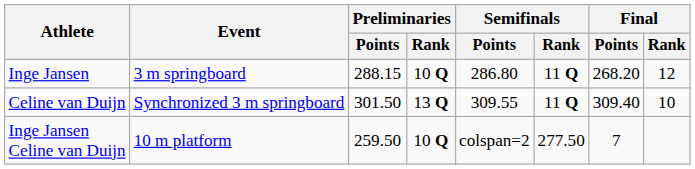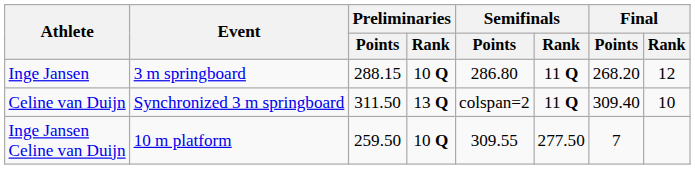Celine van Duijn | Preliminaries / Points: 301.50 -> 311.50
Celine van Duijn | Semifinals / Points: 309.55 -> colspan=2
Inge Jansen Celine van Duijn | Semifinals / Points: colspan=2 -> 309.55
